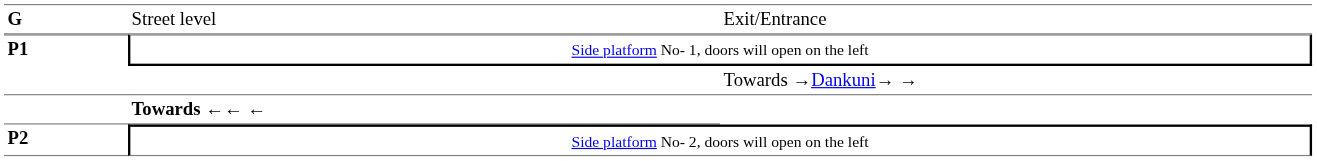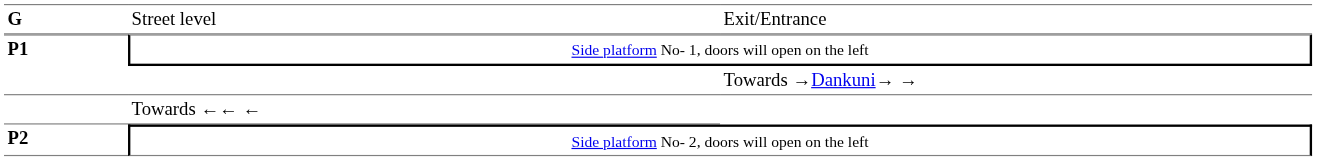Towards ←← ← | column 2: bold -> normal
